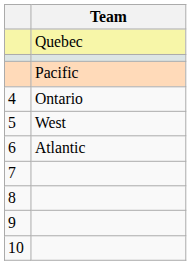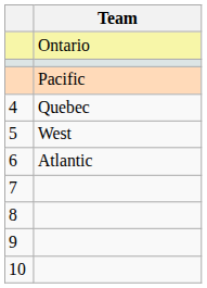row 2 | Team: Quebec -> Ontario
row 5 | Team: Ontario -> Quebec
